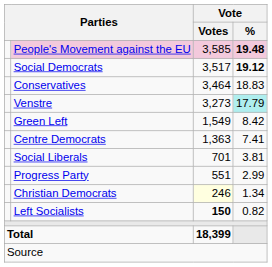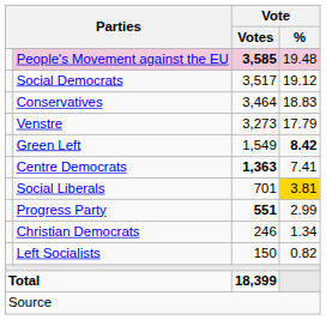People's Movement against the EU | Vote / Votes: normal -> bold
People's Movement against the EU | Vote / %: bold -> normal
Social Democrats | Vote / %: bold -> normal
Venstre | Vote / %: paleturquoise background -> no background
Green Left | Vote / %: normal -> bold
Centre Democrats | Vote / Votes: normal -> bold
Social Liberals | Vote / %: no background -> gold background
Progress Party | Vote / Votes: normal -> bold
Christian Democrats | Vote / Votes: lightyellow background -> no background
Left Socialists | Vote / Votes: bold -> normal
